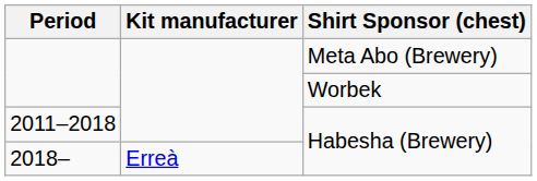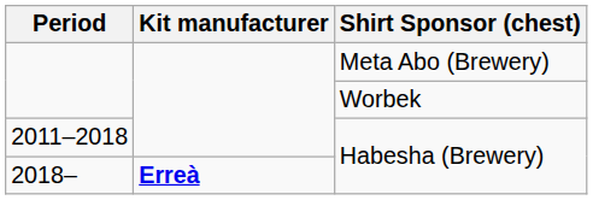2018– | Kit manufacturer: normal -> bold
